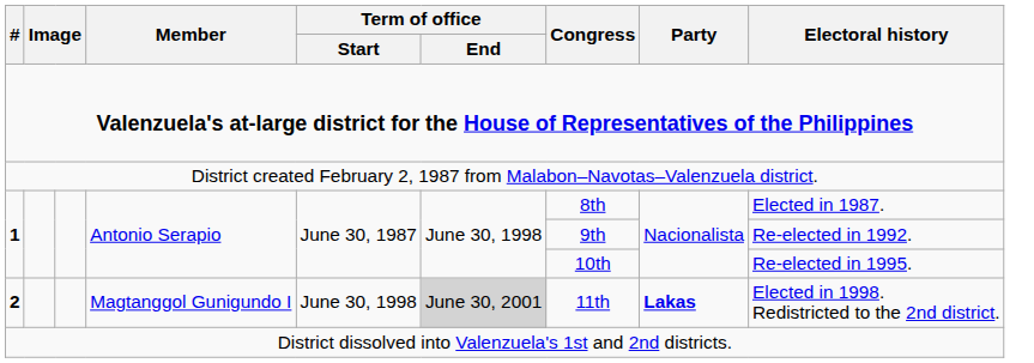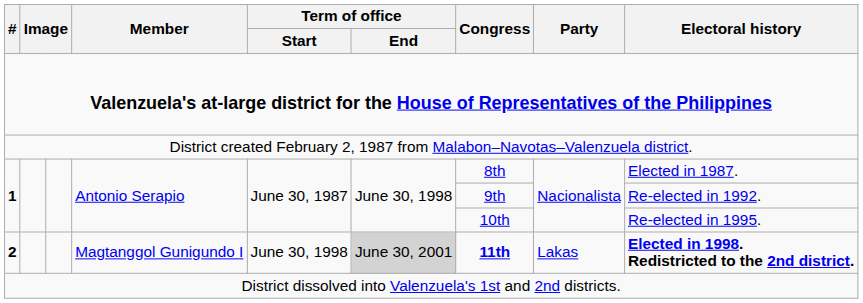2 | Congress: normal -> bold
2 | Party: bold -> normal
2 | Electoral history: normal -> bold
